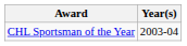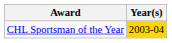CHL Sportsman of the Year | Year(s): no background -> gold background
